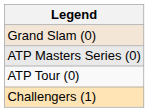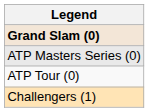row 2 | column 1: normal -> bold
